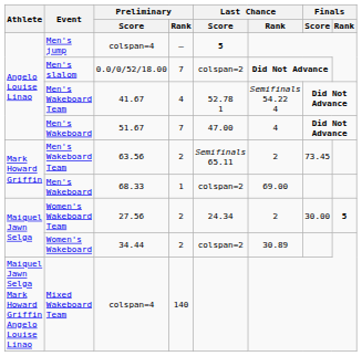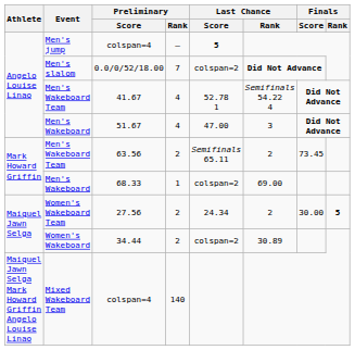51.67 | Preliminary / Rank: 7 -> 4
51.67 | Last Chance / Rank: 4 -> 3
